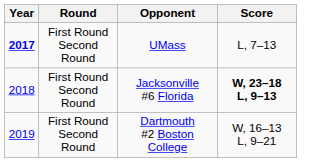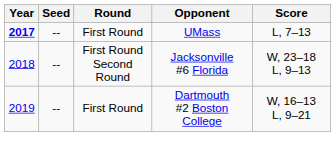+ column: Seed | -- | -- | --
UMass | Round: First Round Second Round -> First Round
Jacksonville #6 Florida | Score: bold -> normal
Dartmouth #2 Boston College | Round: First Round Second Round -> First Round
